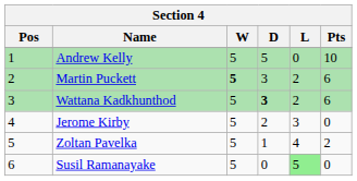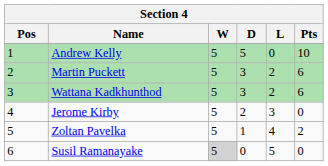Martin Puckett | W: bold -> normal
Wattana Kadkhunthod | D: bold -> normal
Susil Ramanayake | W: no background -> lightgrey background
Susil Ramanayake | L: lightgreen background -> no background
